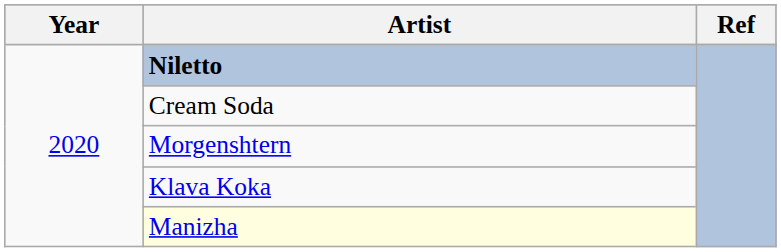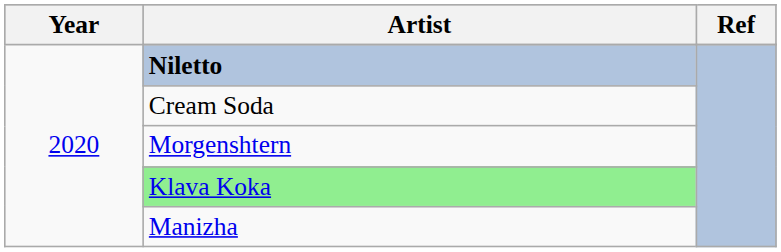Klava Koka | Artist: no background -> lightgreen background
Manizha | Artist: lightyellow background -> no background
